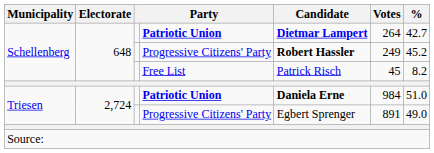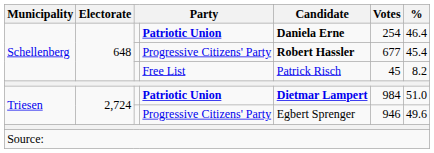Schellenberg / Patriotic Union | Candidate: Dietmar Lampert -> Daniela Erne
Schellenberg / Patriotic Union | Votes: 264 -> 254
Schellenberg / Patriotic Union | %: 42.7 -> 46.4
Schellenberg / Progressive Citizens' Party | Votes: 249 -> 677
Schellenberg / Progressive Citizens' Party | %: 45.2 -> 45.4
Triesen / Patriotic Union | Candidate: Daniela Erne -> Dietmar Lampert
Triesen / Progressive Citizens' Party | Votes: 891 -> 946
Triesen / Progressive Citizens' Party | %: 49.0 -> 49.6
